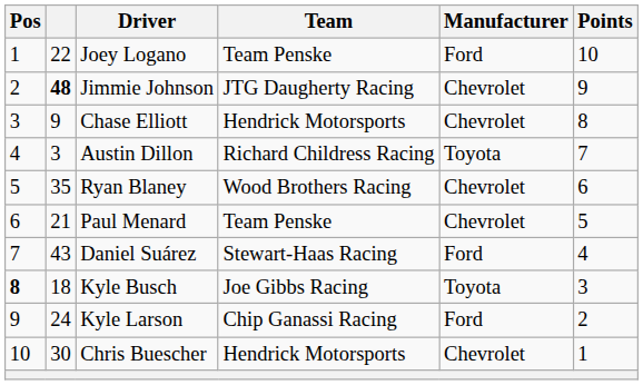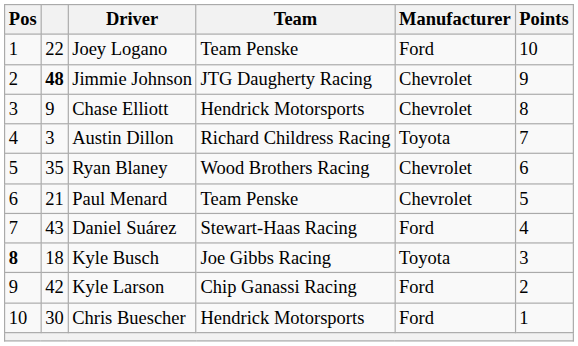Kyle Larson | column 2: 24 -> 42
Chris Buescher | Manufacturer: Chevrolet -> Ford
